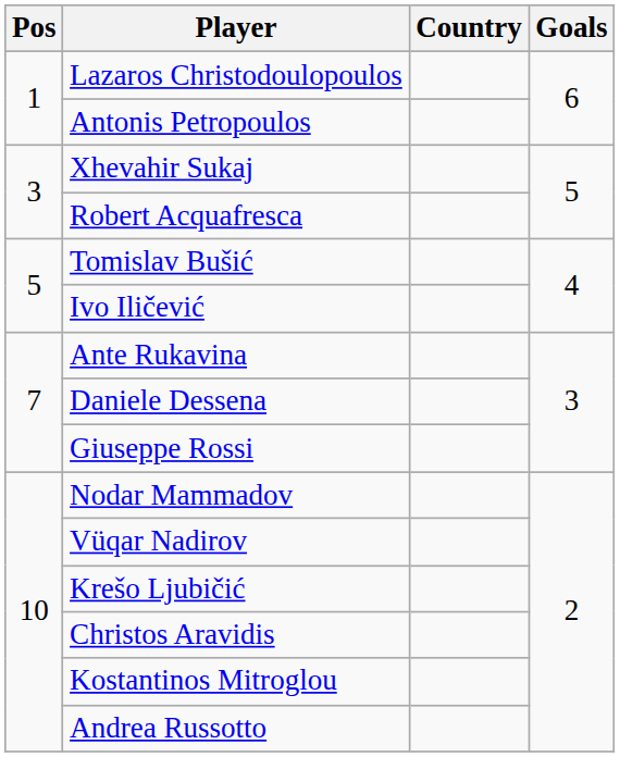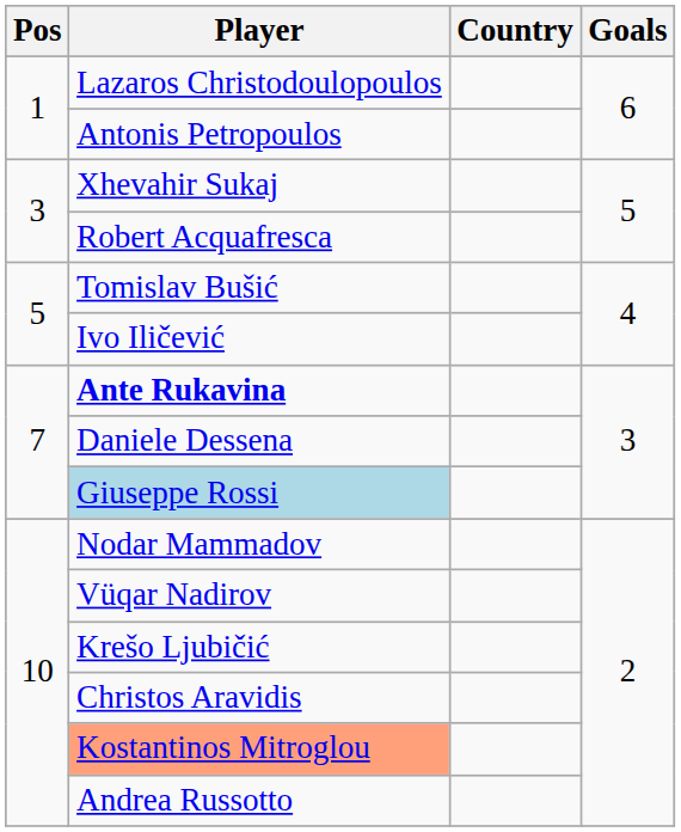Ante Rukavina | Player: normal -> bold
Giuseppe Rossi | Player: no background -> lightblue background
Kostantinos Mitroglou | Player: no background -> lightsalmon background
